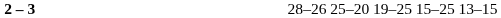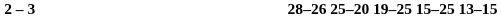row 1 | column 2: normal -> bold
